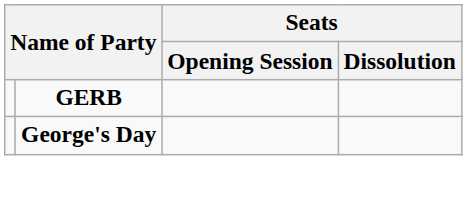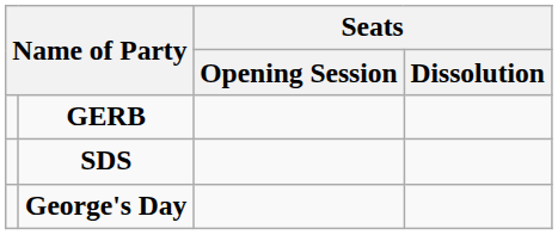+ row: SDS
